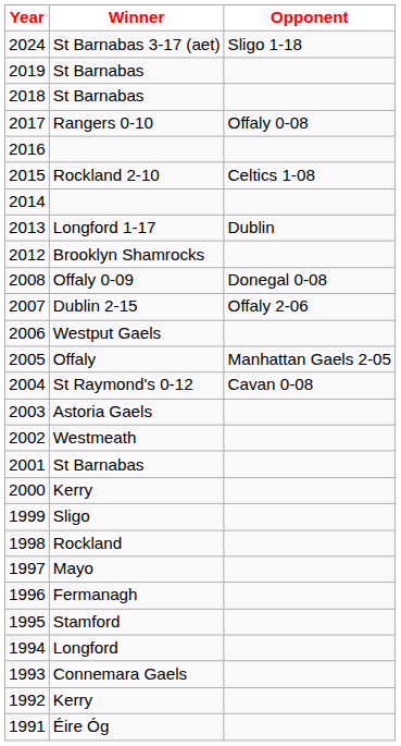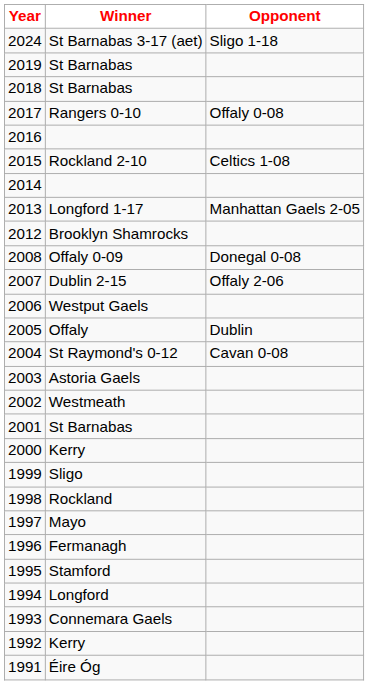2013 | Opponent: Dublin -> Manhattan Gaels 2-05
2005 | Opponent: Manhattan Gaels 2-05 -> Dublin
